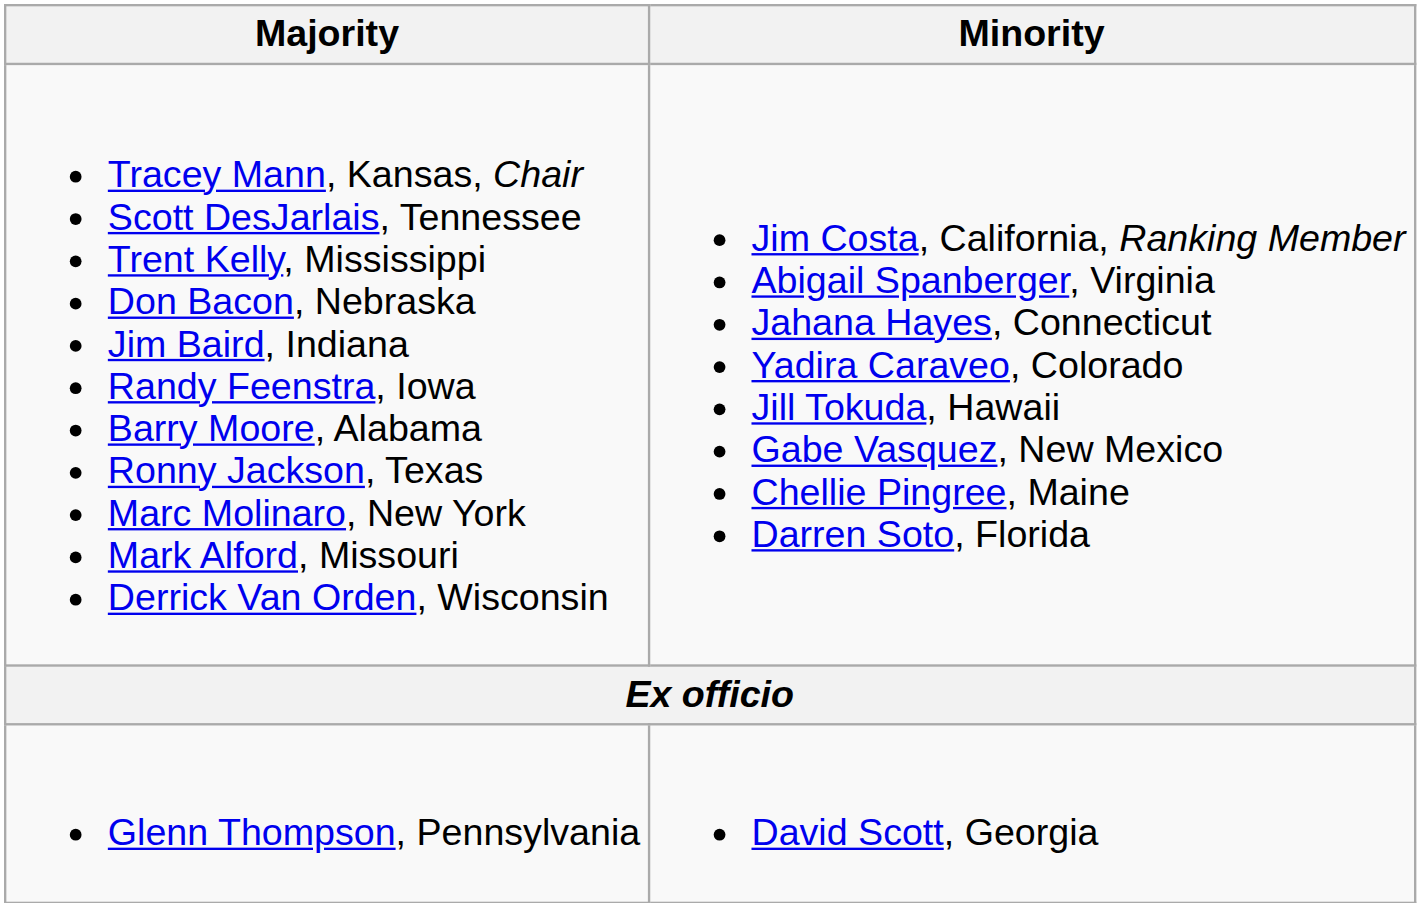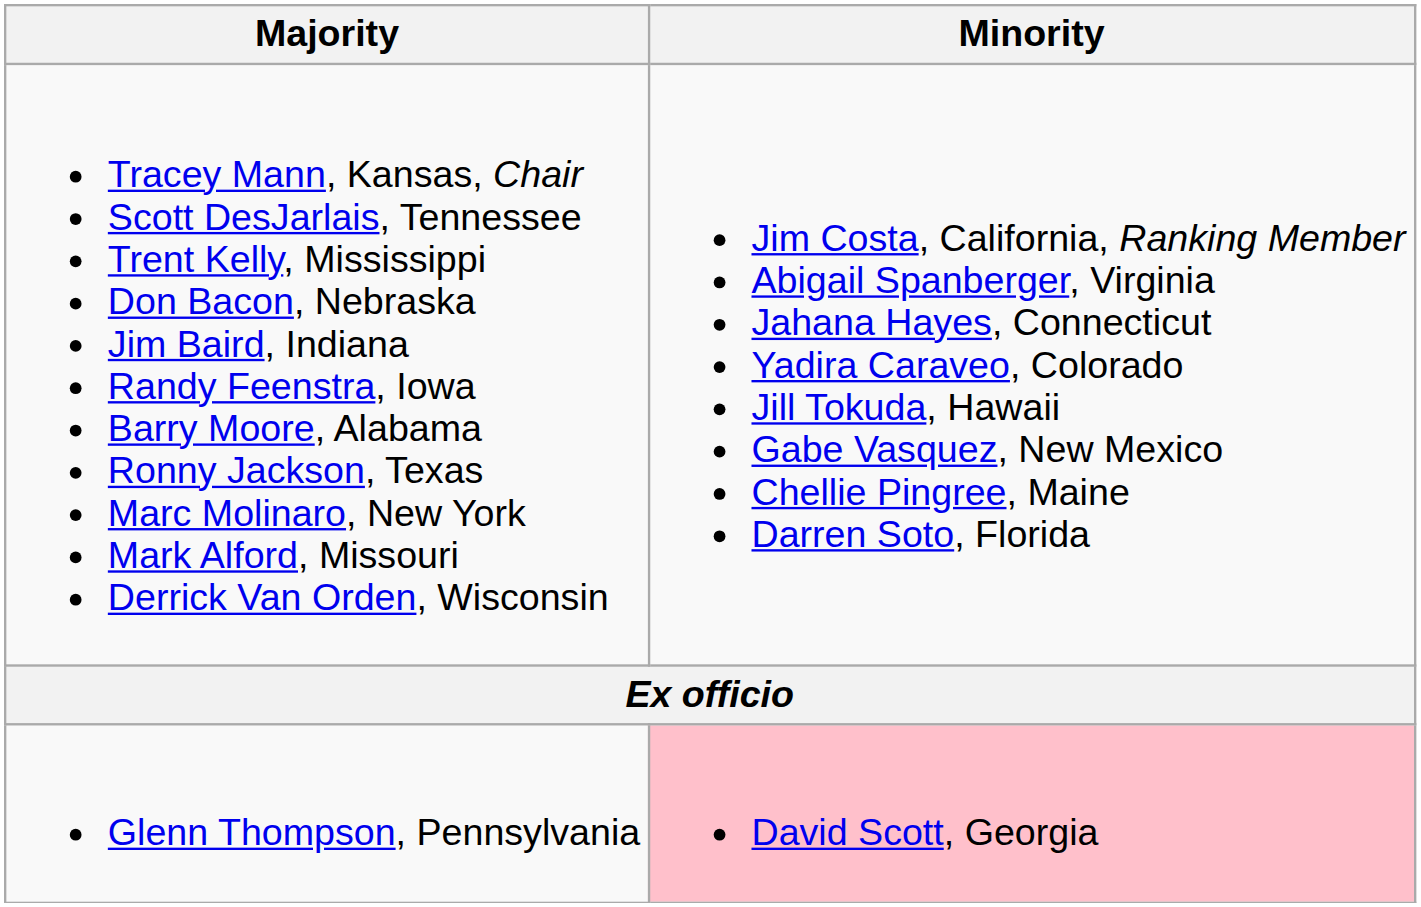Glenn Thompson, Pennsylvania | Minority: no background -> pink background
